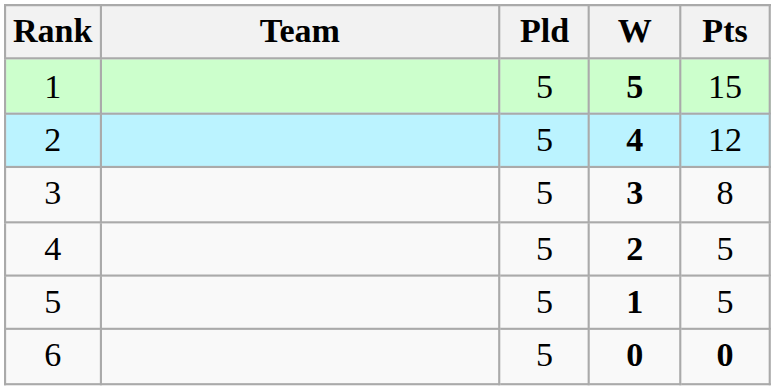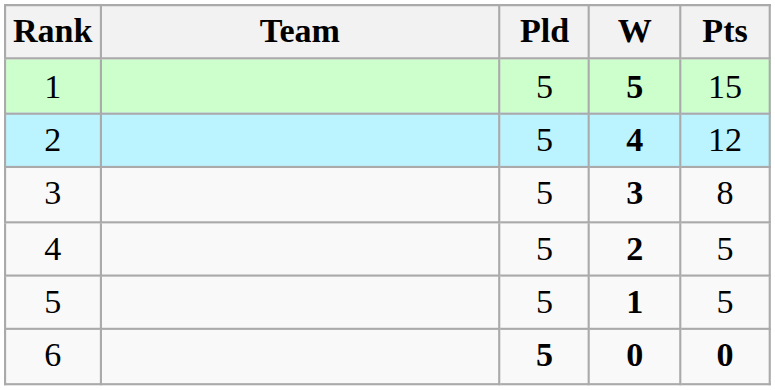6 | Pld: normal -> bold
